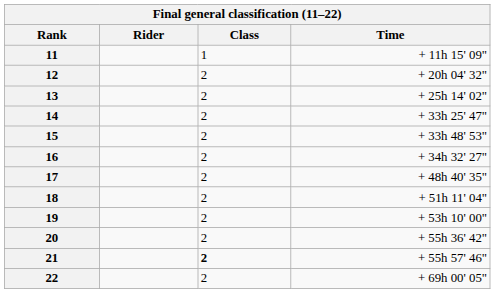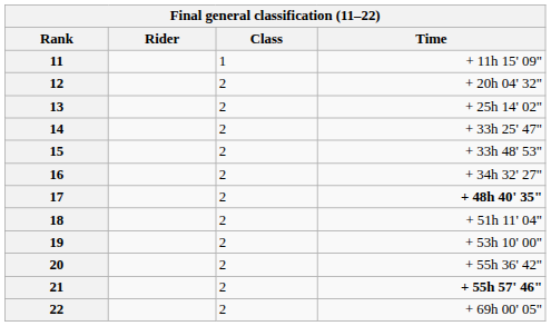17 | Time: normal -> bold
21 | Class: bold -> normal
21 | Time: normal -> bold
